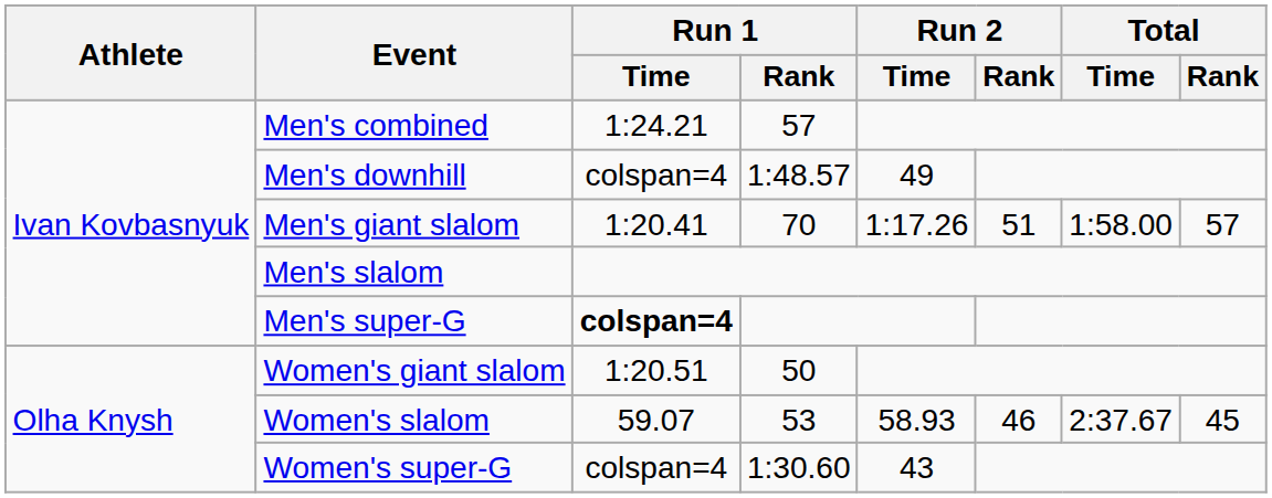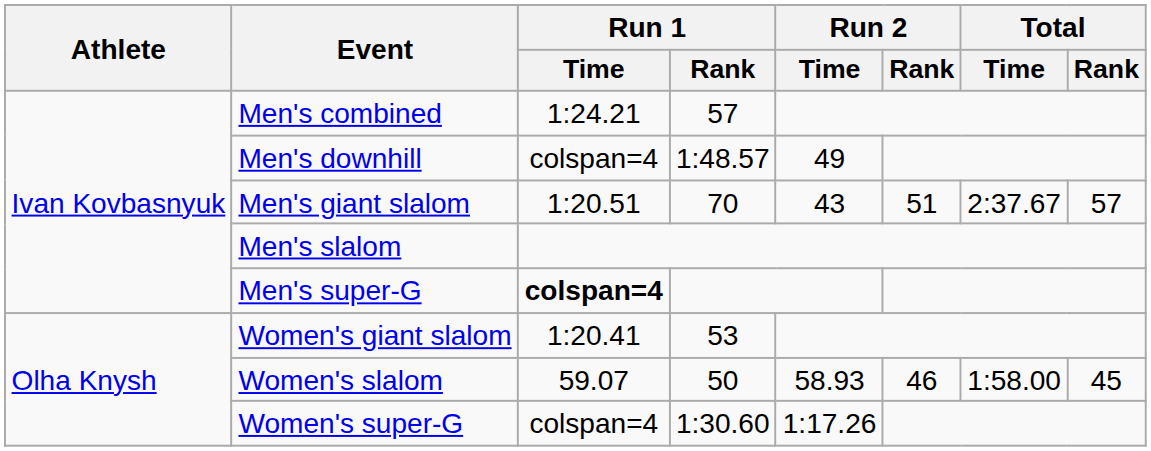Men's giant slalom | Run 1 / Time: 1:20.41 -> 1:20.51
Men's giant slalom | Run 2 / Time: 1:17.26 -> 43
Men's giant slalom | Total / Time: 1:58.00 -> 2:37.67
Women's giant slalom | Run 1 / Time: 1:20.51 -> 1:20.41
Women's giant slalom | Run 1 / Rank: 50 -> 53
Women's slalom | Run 1 / Rank: 53 -> 50
Women's slalom | Total / Time: 2:37.67 -> 1:58.00
Women's super-G | Run 2 / Time: 43 -> 1:17.26
